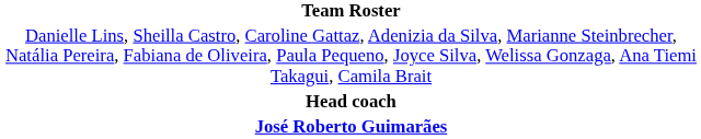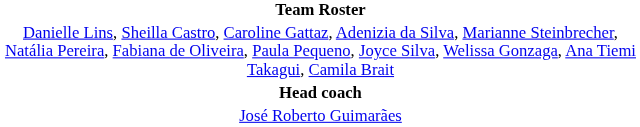row 4 | column 1: bold -> normal
